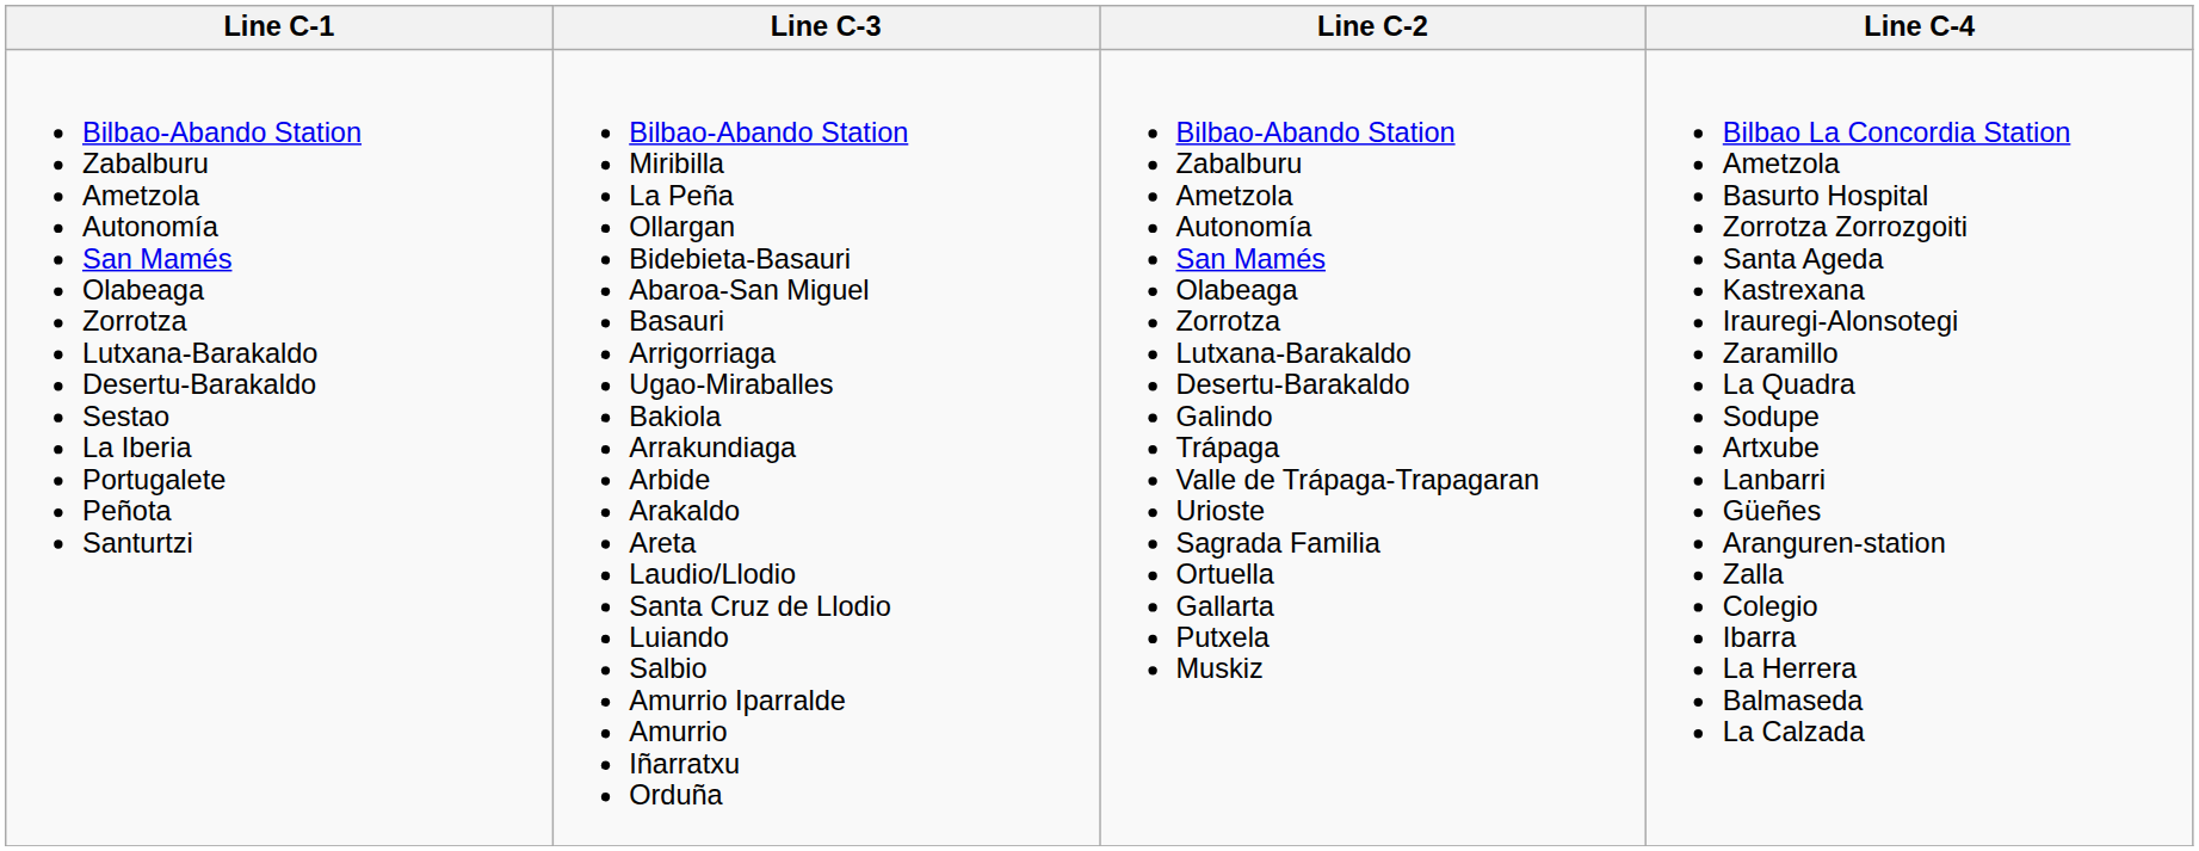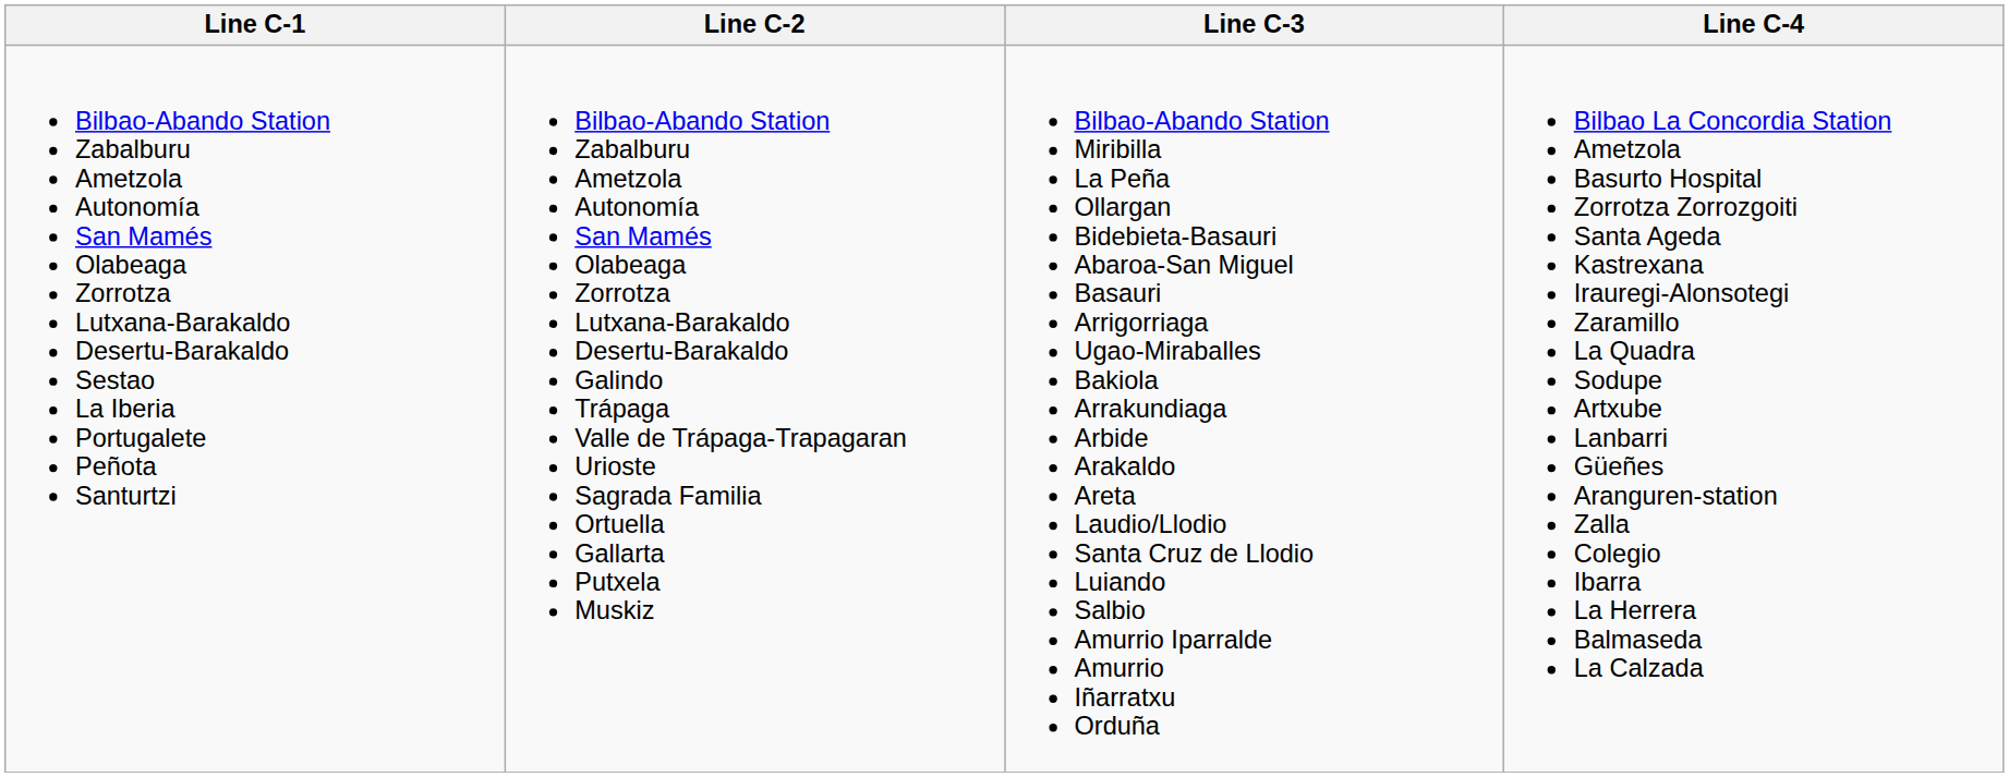columns swapped: Line C-2 <-> Line C-3
